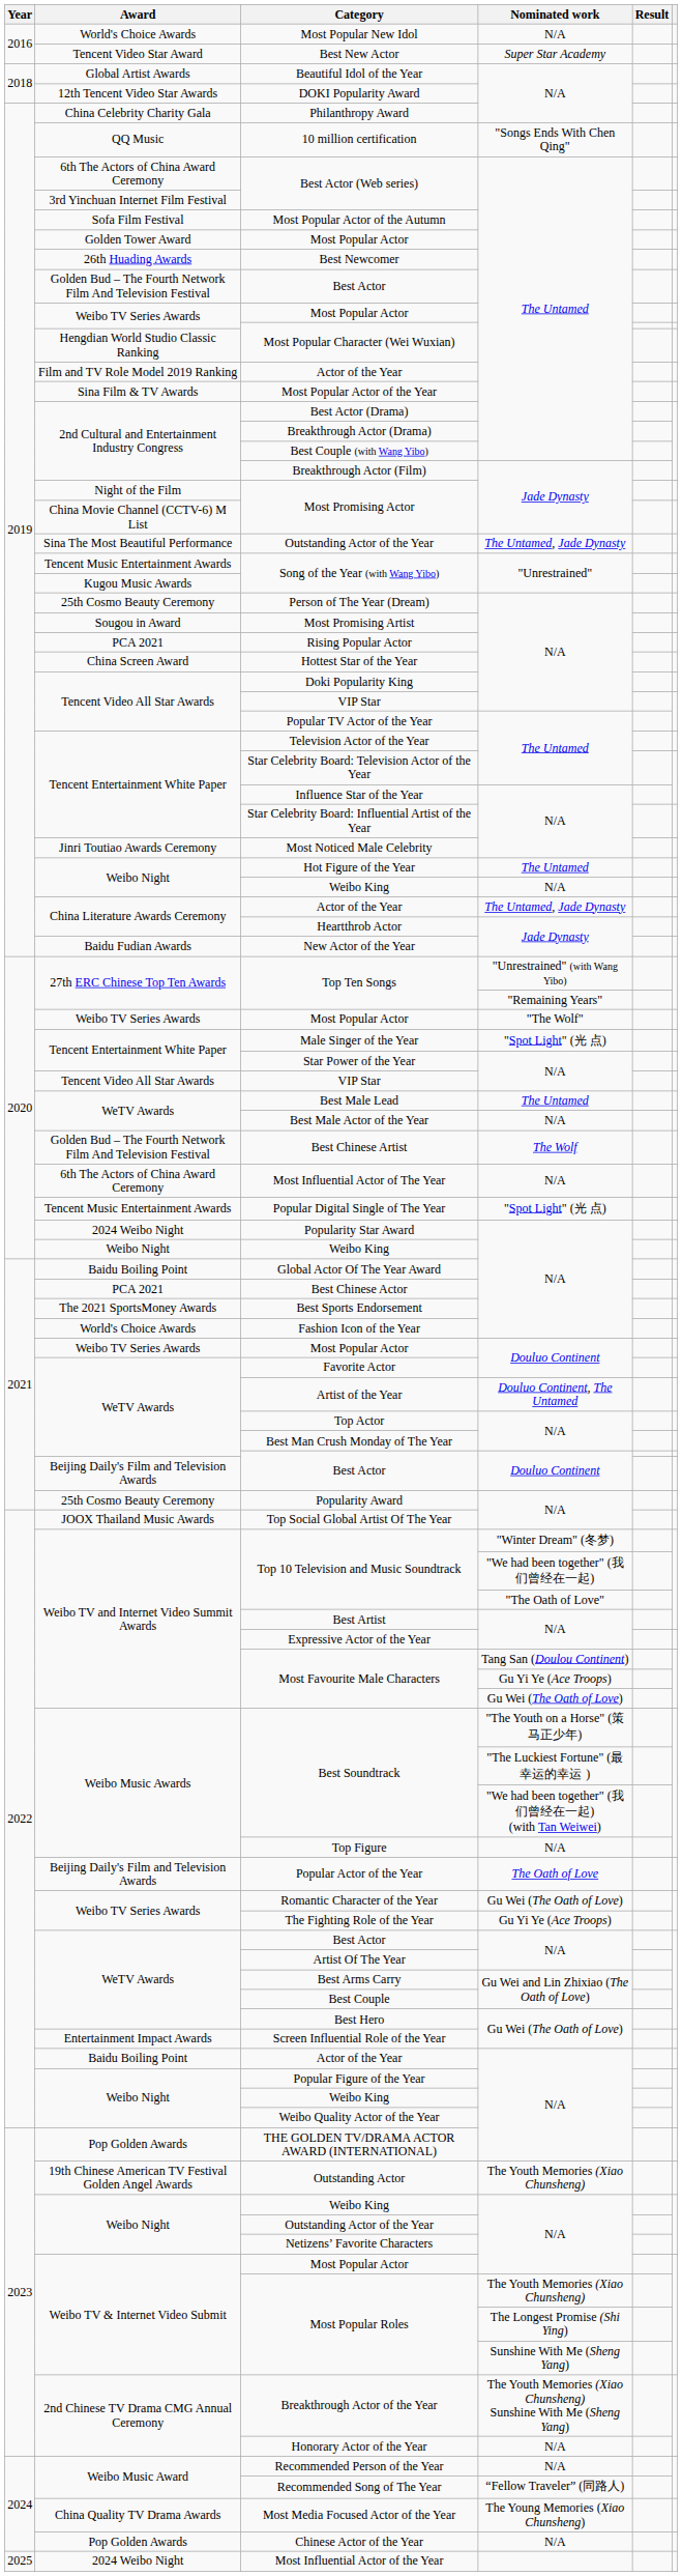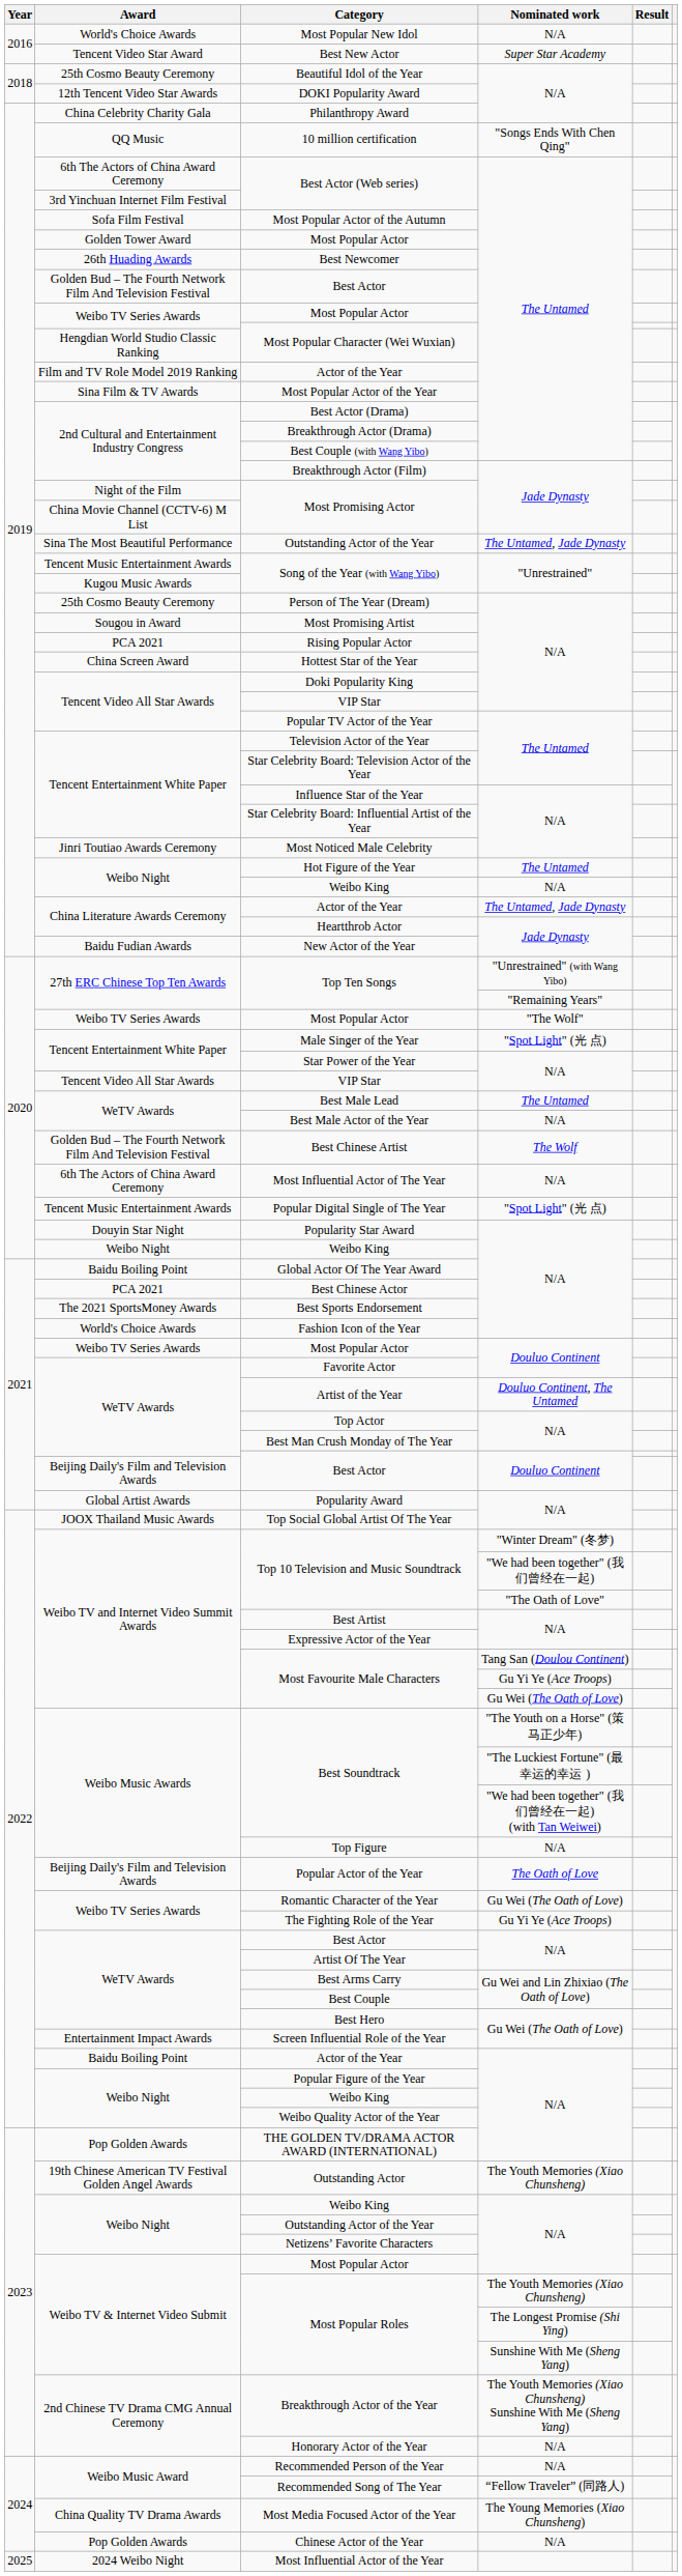Beautiful Idol of the Year | Award: Global Artist Awards -> 25th Cosmo Beauty Ceremony
Popularity Star Award | Award: 2024 Weibo Night -> Douyin Star Night
Popularity Award | Award: 25th Cosmo Beauty Ceremony -> Global Artist Awards
